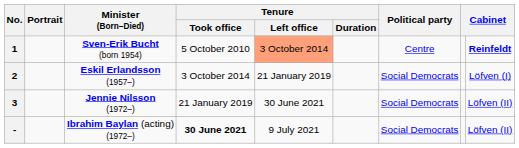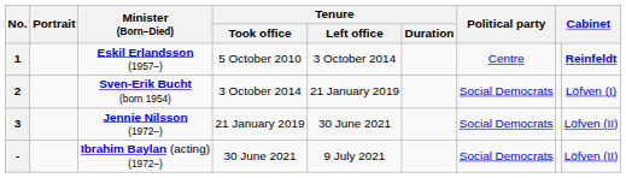1 | Minister (Born–Died): Sven-Erik Bucht (born 1954) -> Eskil Erlandsson (1957–)
1 | Tenure / Left office: lightsalmon background -> no background
2 | Minister (Born–Died): Eskil Erlandsson (1957–) -> Sven-Erik Bucht (born 1954)
- | Tenure / Took office: bold -> normal
